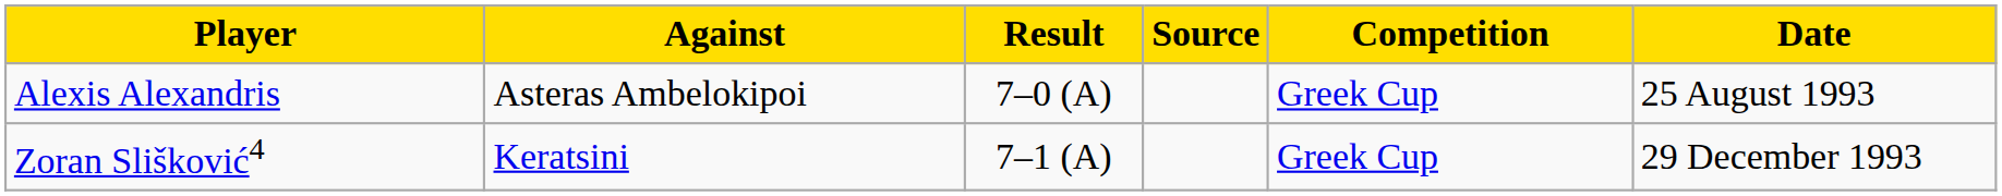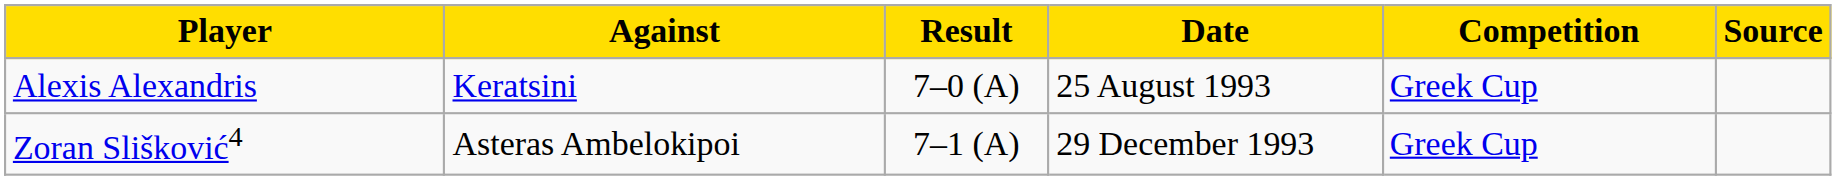columns swapped: Date <-> Source
Alexis Alexandris | Against: Asteras Ambelokipoi -> Keratsini
Zoran Slišković4 | Against: Keratsini -> Asteras Ambelokipoi
